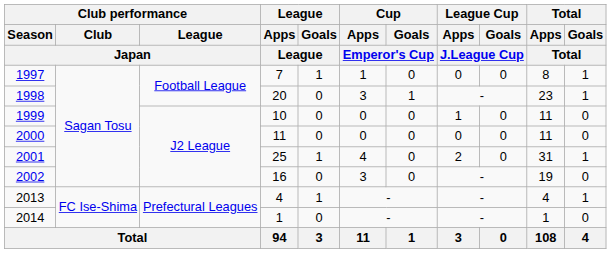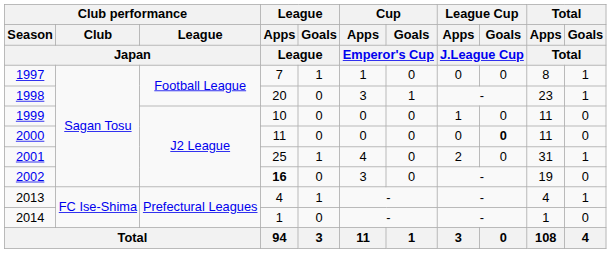2000 | League Cup / Goals / J.League Cup: normal -> bold
2002 | League / Apps / League: normal -> bold
